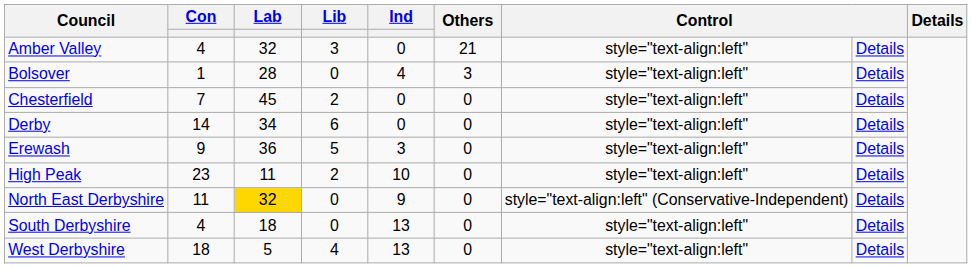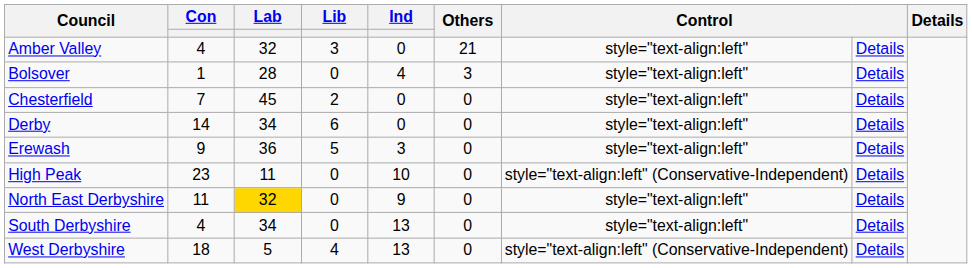High Peak | Lib: 2 -> 0
High Peak | column 7: style="text-align:left" -> style="text-align:left" (Conservative-Independent)
North East Derbyshire | column 7: style="text-align:left" (Conservative-Independent) -> style="text-align:left"
South Derbyshire | Lab: 18 -> 34
West Derbyshire | column 7: style="text-align:left" -> style="text-align:left" (Conservative-Independent)
